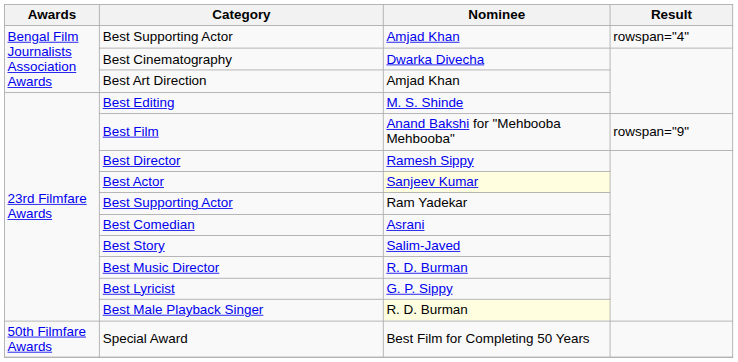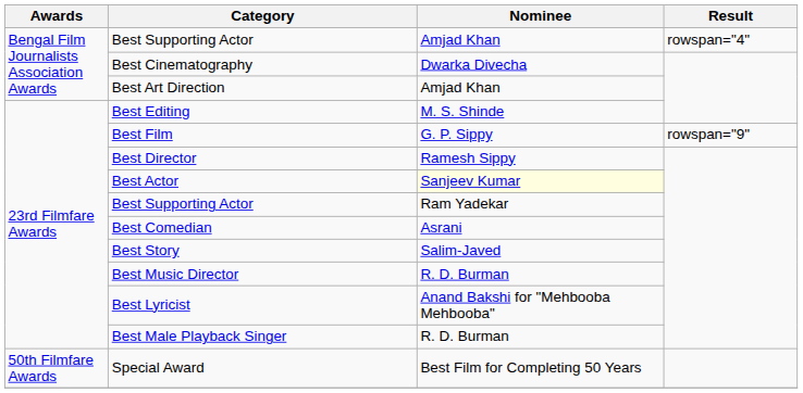Best Film | Nominee: Anand Bakshi for "Mehbooba Mehbooba" -> G. P. Sippy
Best Lyricist | Nominee: G. P. Sippy -> Anand Bakshi for "Mehbooba Mehbooba"
Best Male Playback Singer | Nominee: lightyellow background -> no background
